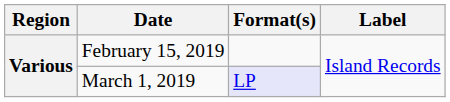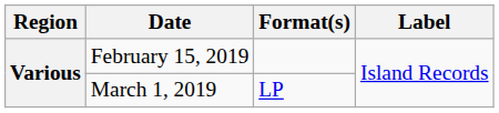March 1, 2019 | Format(s): lavender background -> no background
